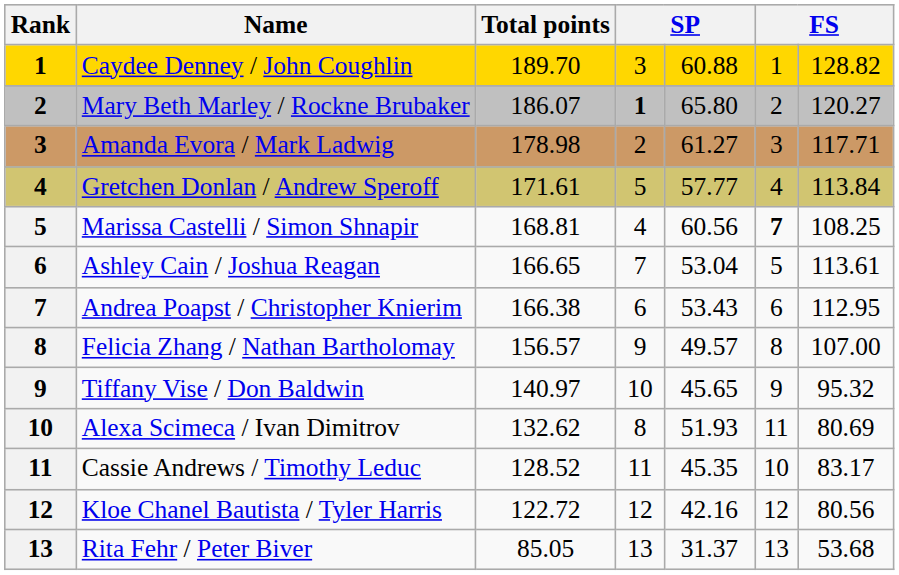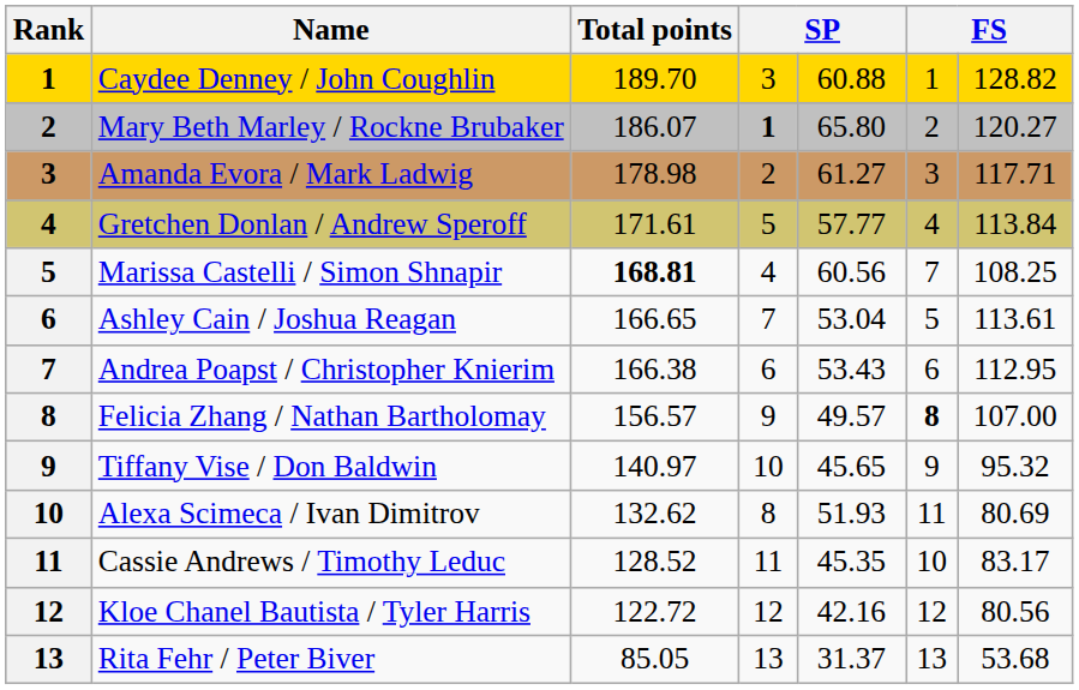Marissa Castelli / Simon Shnapir | Total points: normal -> bold
Marissa Castelli / Simon Shnapir | column 6: bold -> normal
Felicia Zhang / Nathan Bartholomay | column 6: normal -> bold
